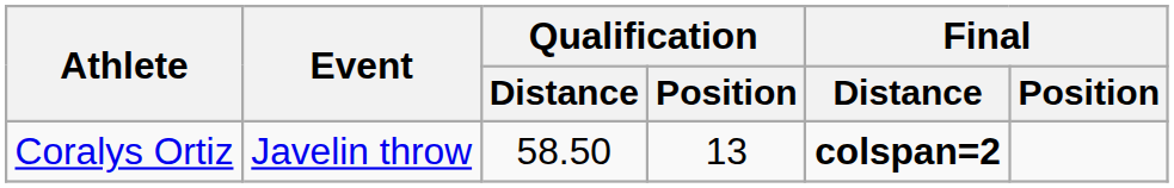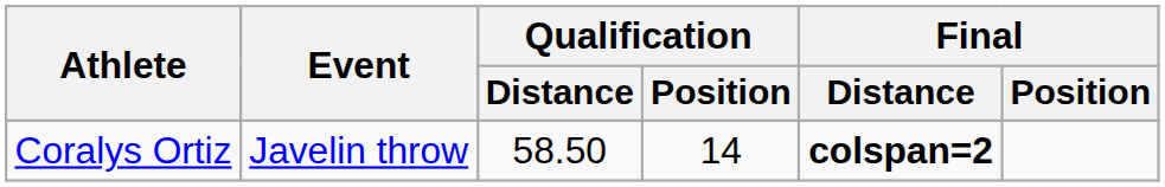Coralys Ortiz | Qualification / Position: 13 -> 14
